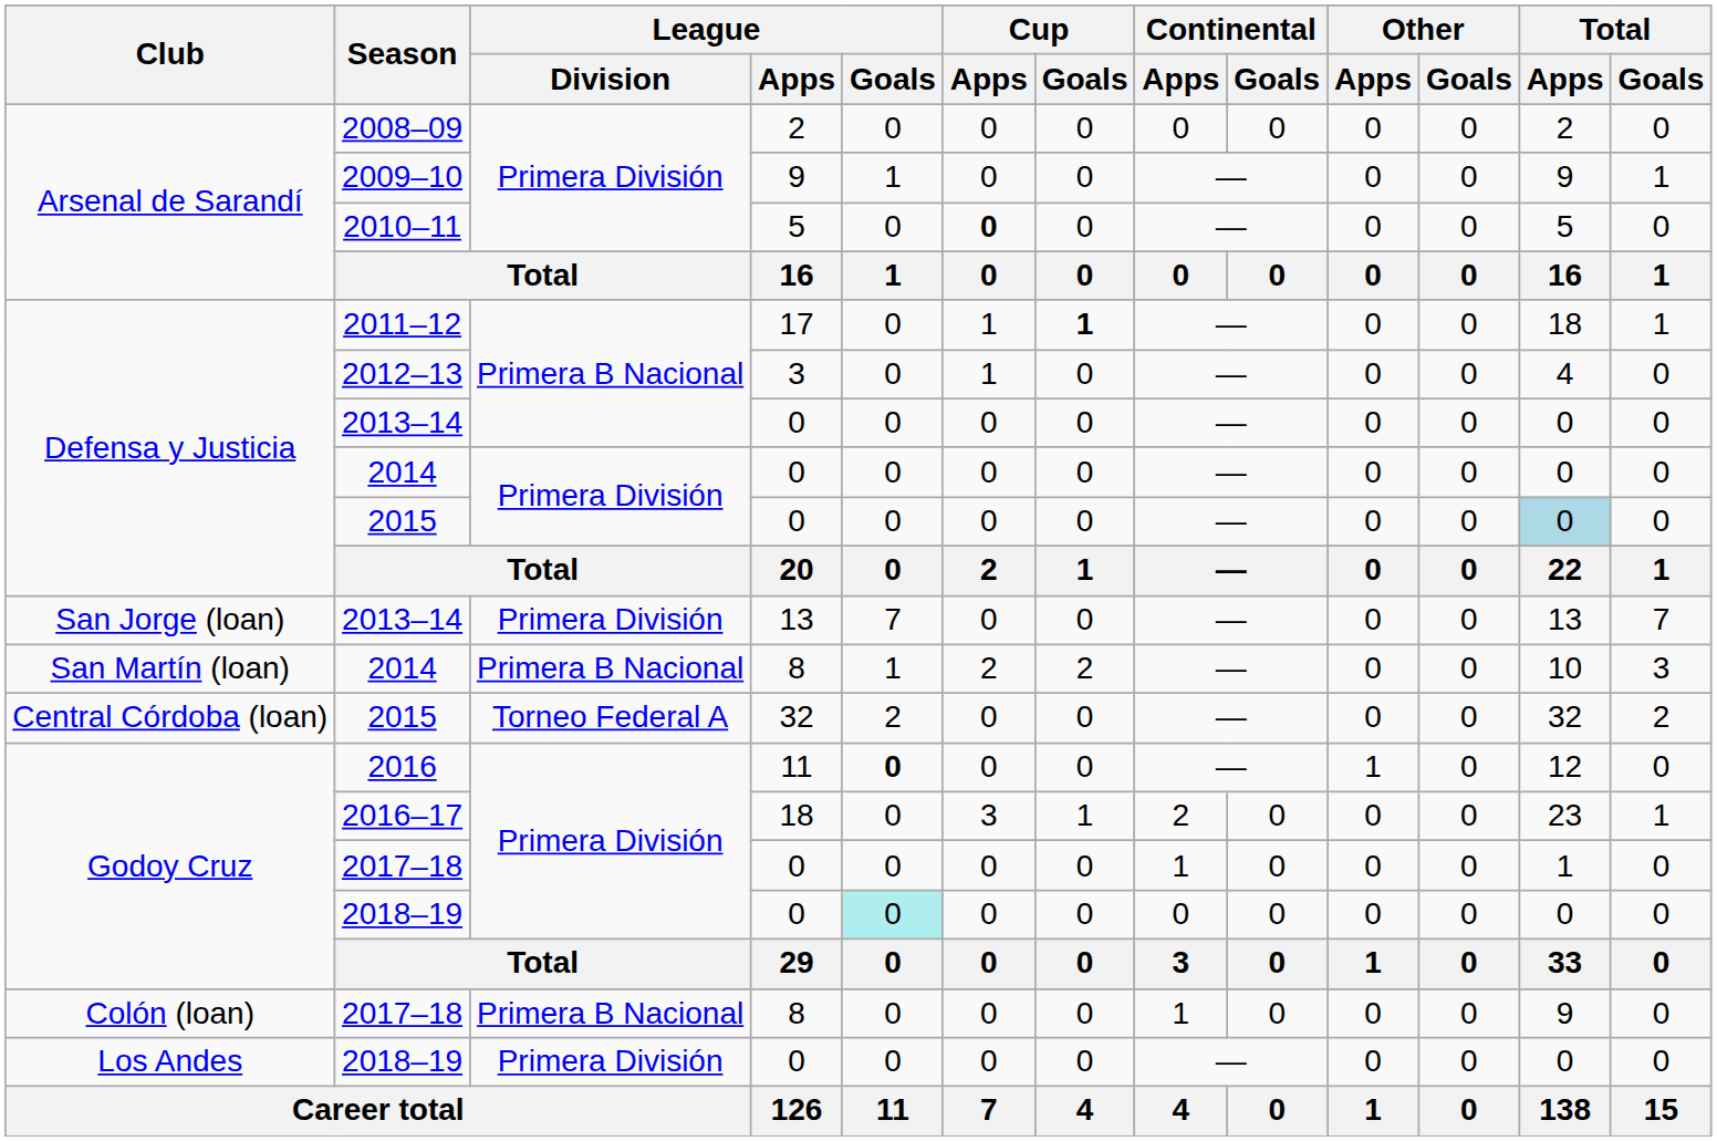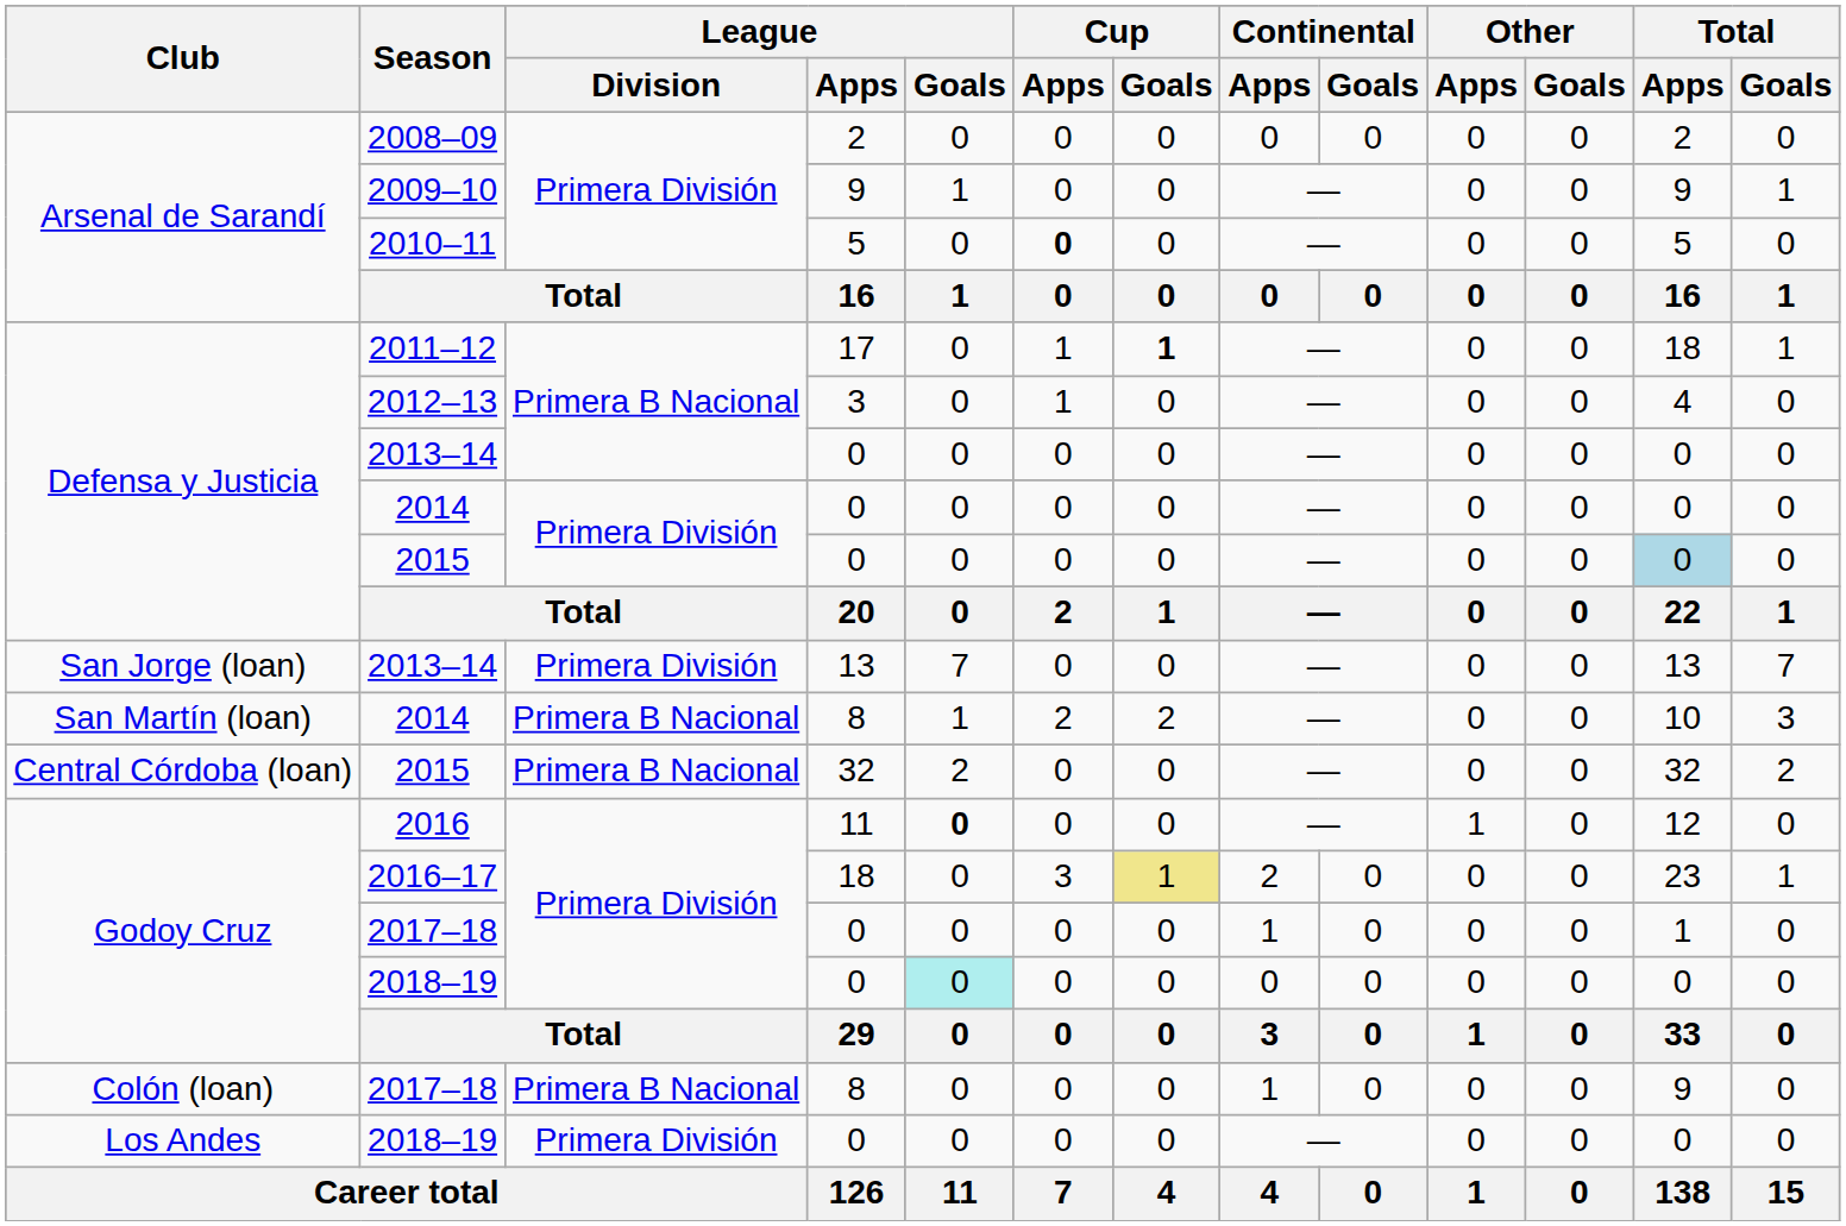Central Córdoba (loan) / 2015 | League / Division: Torneo Federal A -> Primera B Nacional
2016–17 | Cup / Goals: no background -> khaki background
